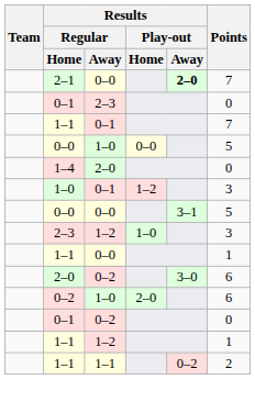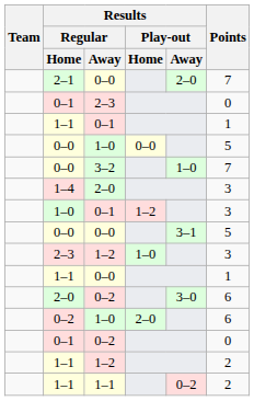2–1 | Results / Play-out / Away: bold -> normal
1–1 / 0–1 | Points: 7 -> 1
+ row: 0–0 | 3–2 | 1–0 | 7
1–4 | Points: 0 -> 3
1–1 / 1–2 | Points: 1 -> 2
